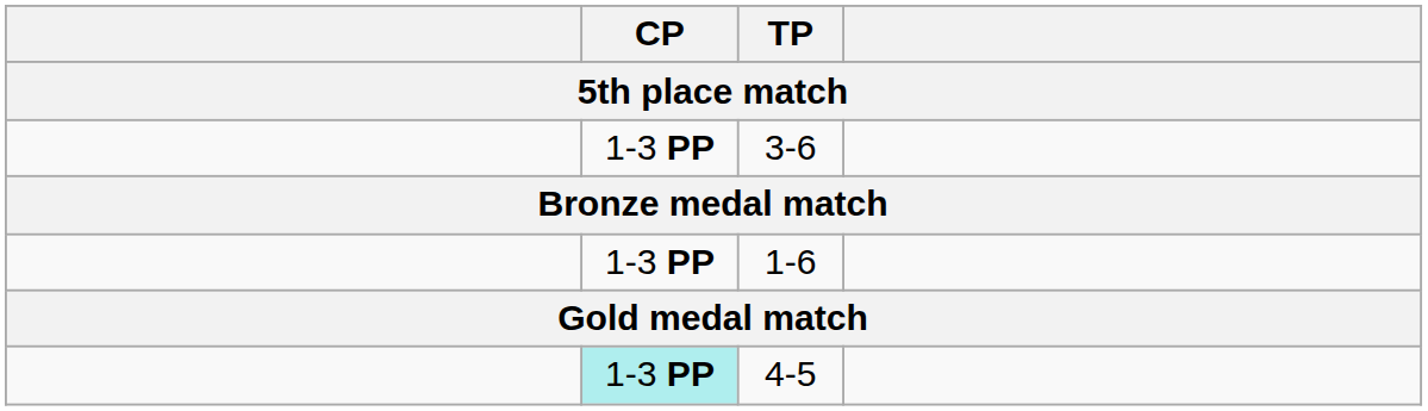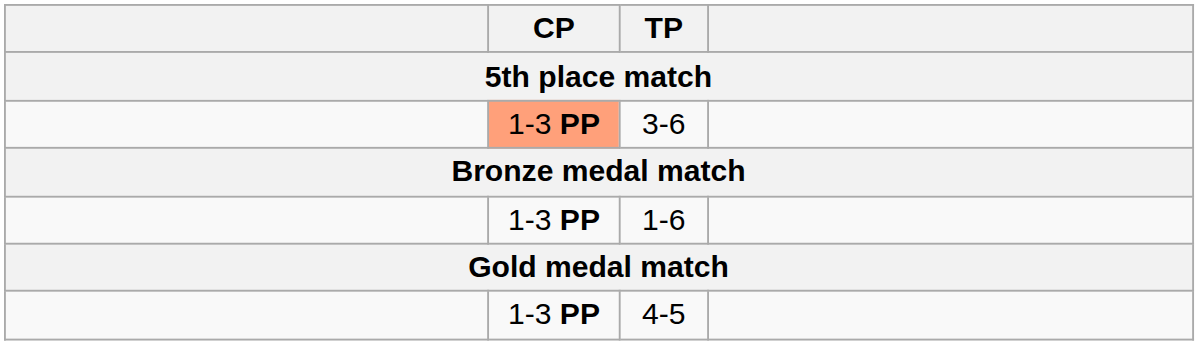3-6 | CP: no background -> lightsalmon background
4-5 | CP: paleturquoise background -> no background
